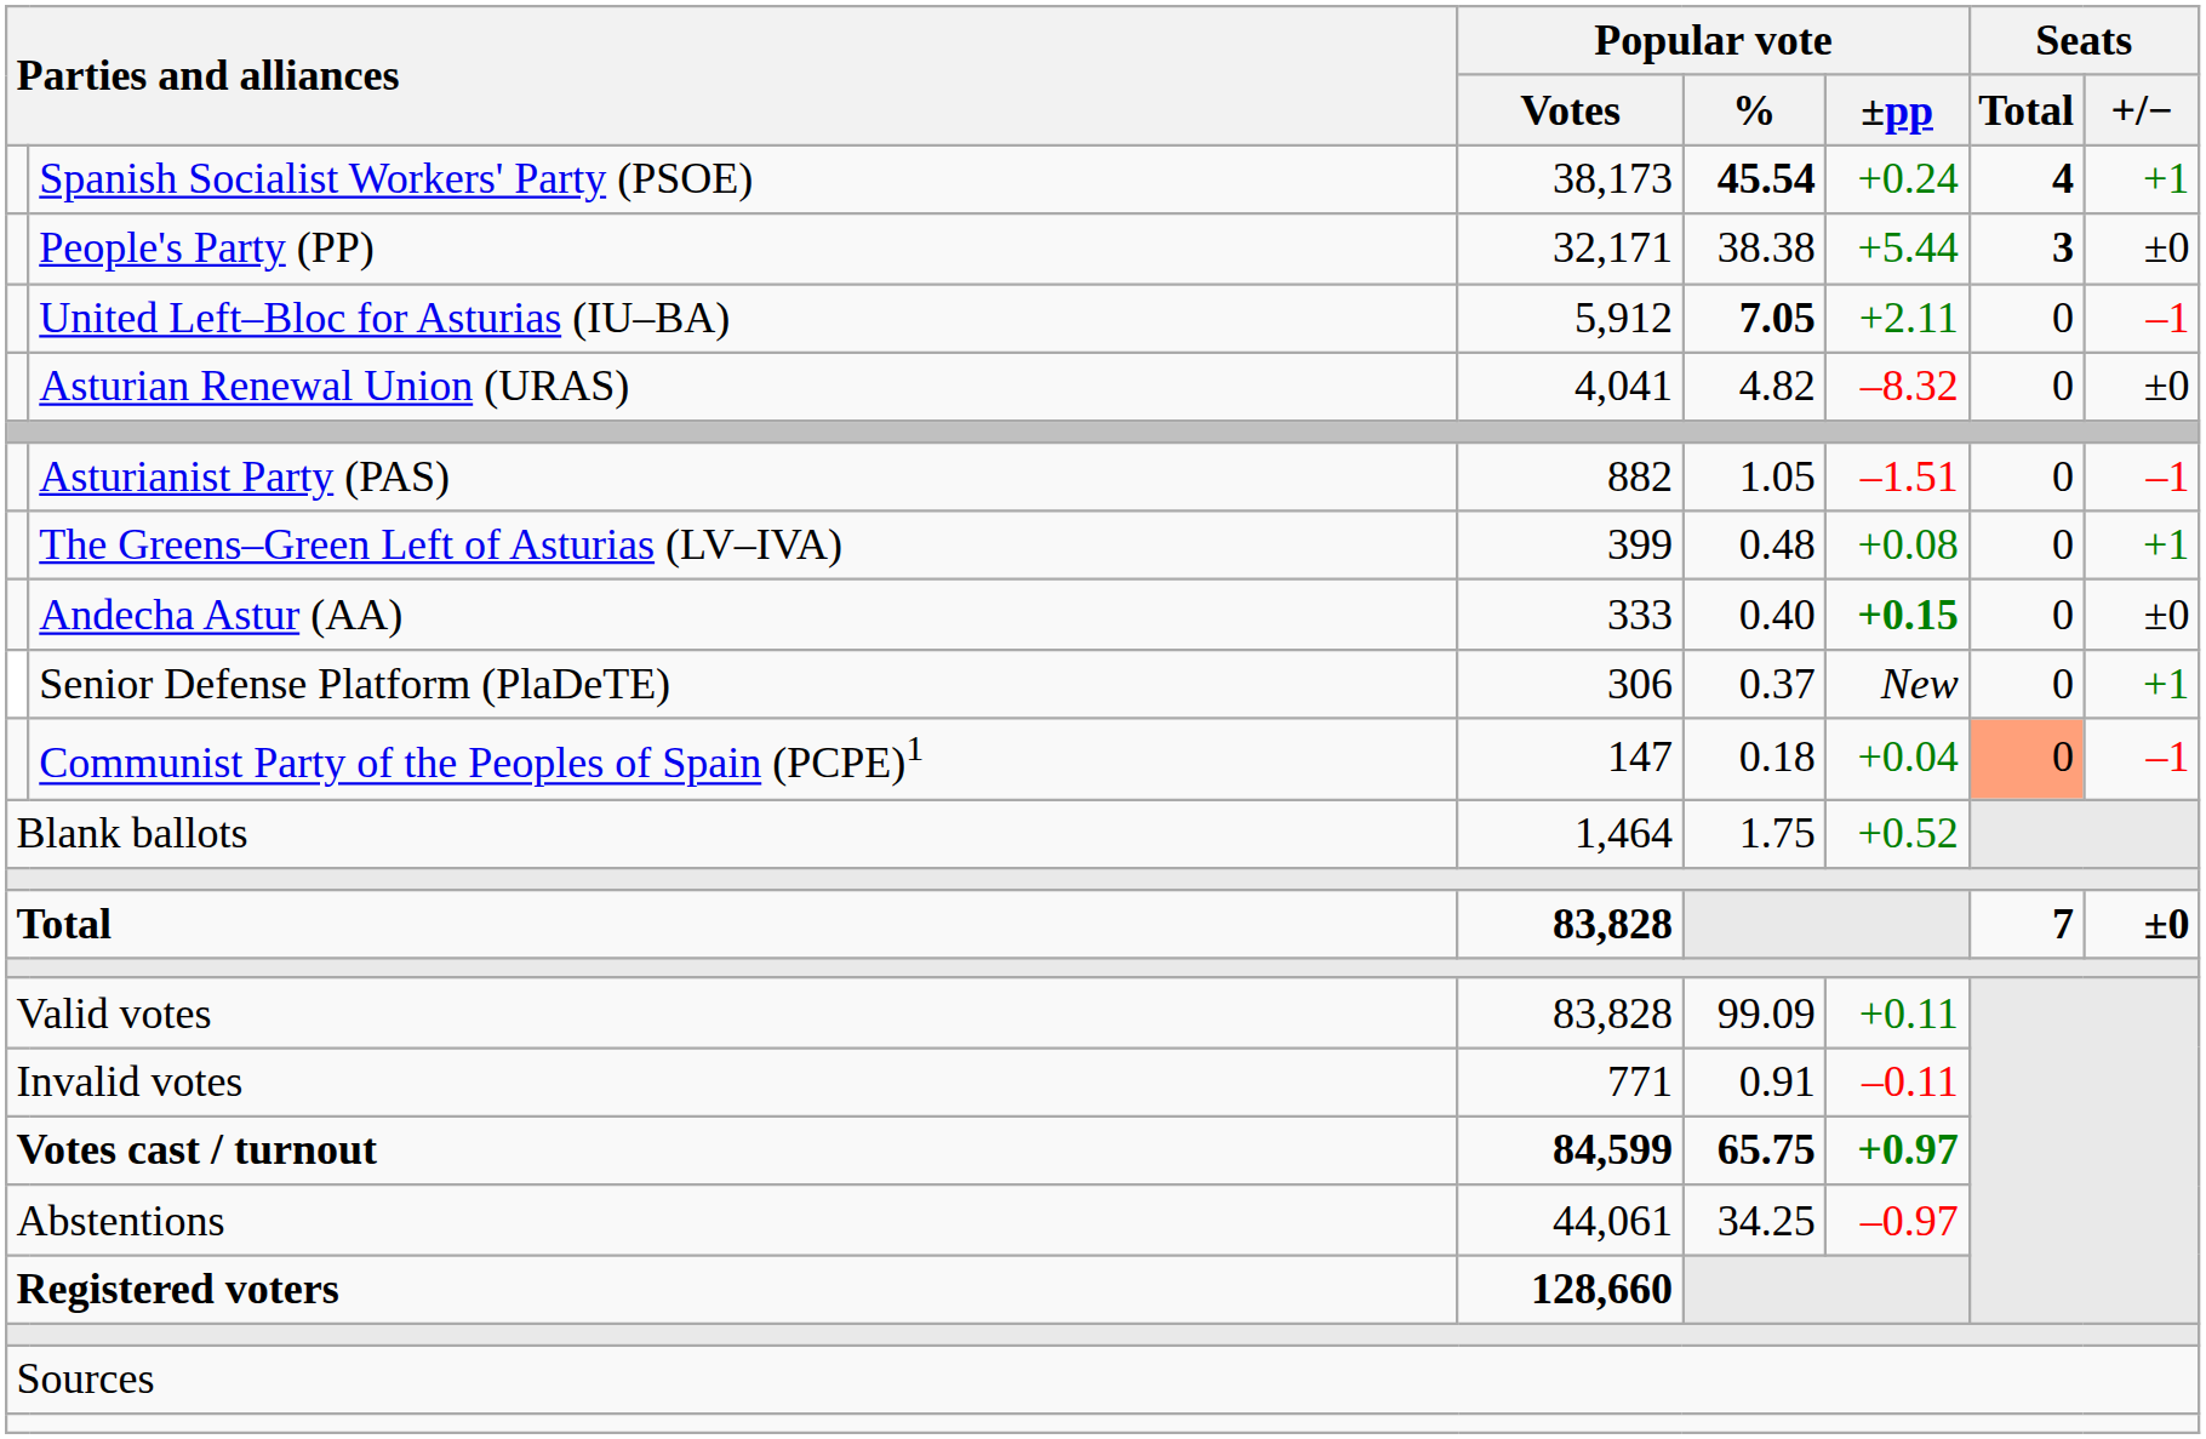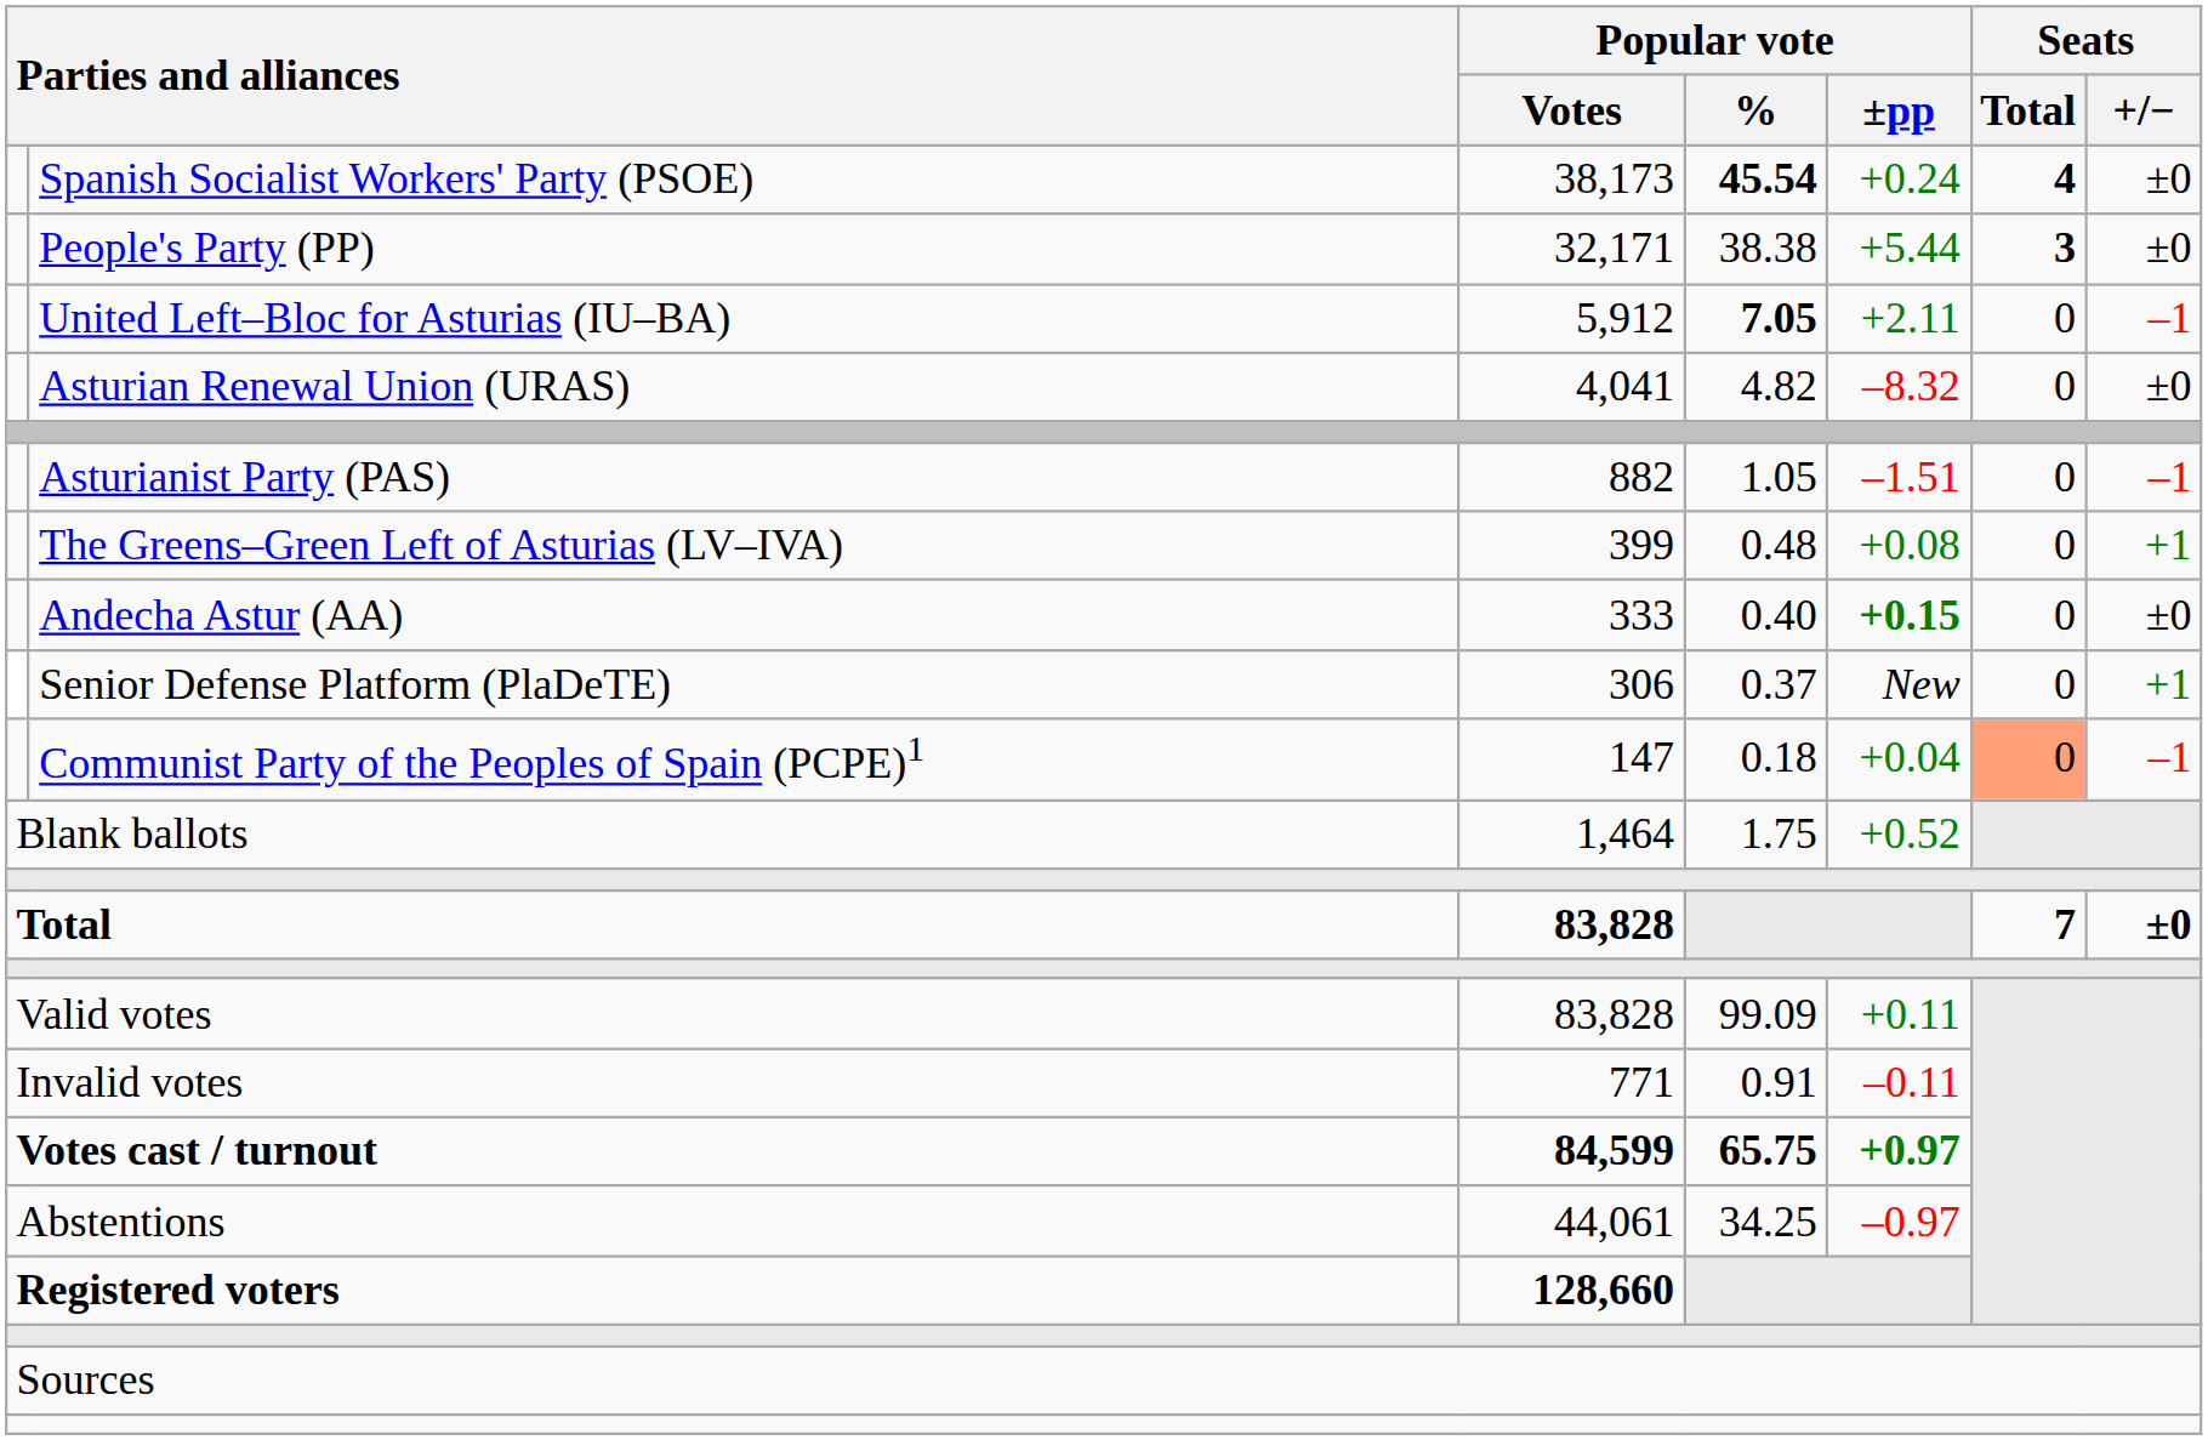Spanish Socialist Workers' Party (PSOE) | Seats / +/−: +1 -> ±0
